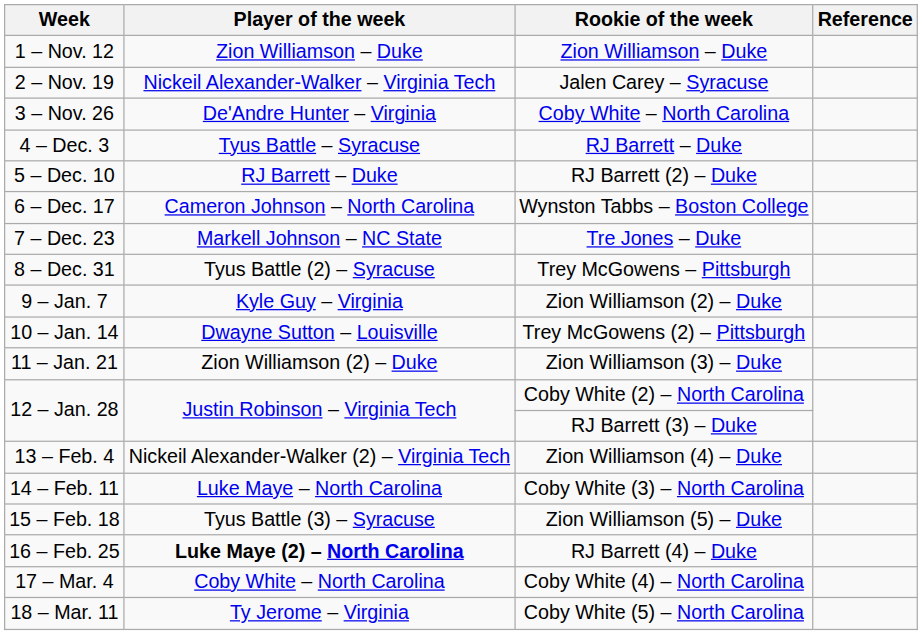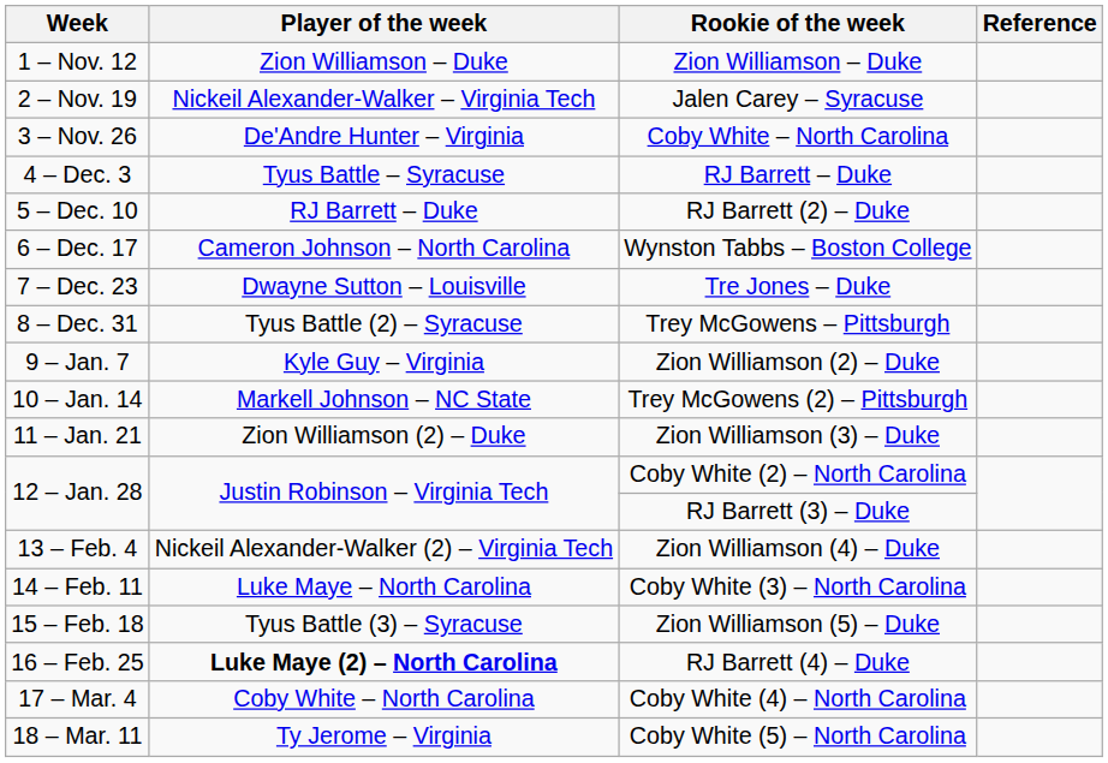Tre Jones – Duke | Player of the week: Markell Johnson – NC State -> Dwayne Sutton – Louisville
Trey McGowens (2) – Pittsburgh | Player of the week: Dwayne Sutton – Louisville -> Markell Johnson – NC State
